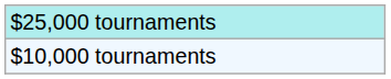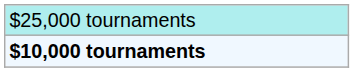row 2 | column 1: normal -> bold
